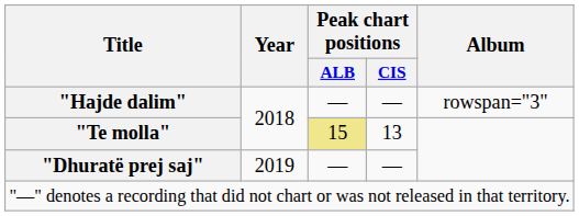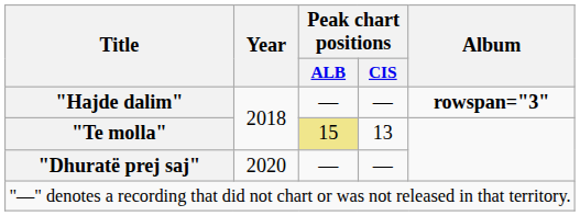"Hajde dalim" | Album: normal -> bold
"Dhuratë prej saj" | Year: 2019 -> 2020
